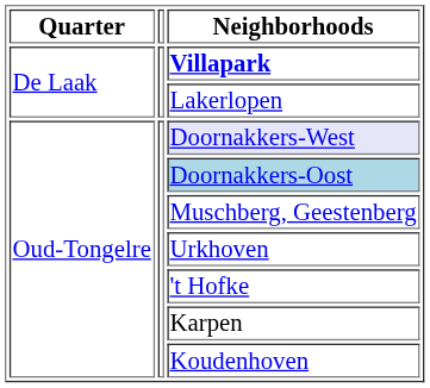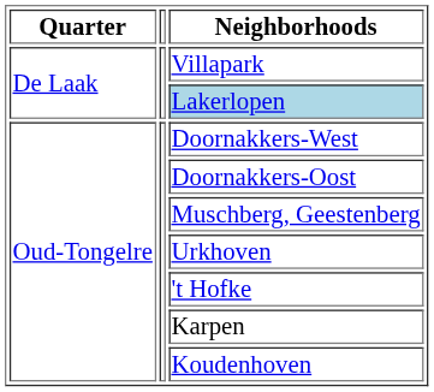Villapark | Neighborhoods: bold -> normal
Lakerlopen | Neighborhoods: no background -> lightblue background
Doornakkers-West | Neighborhoods: lavender background -> no background
Doornakkers-Oost | Neighborhoods: lightblue background -> no background
